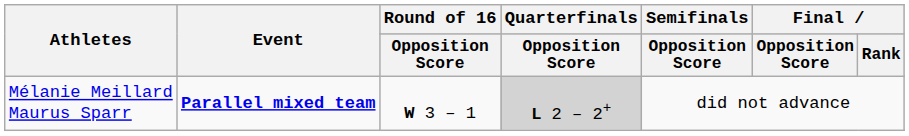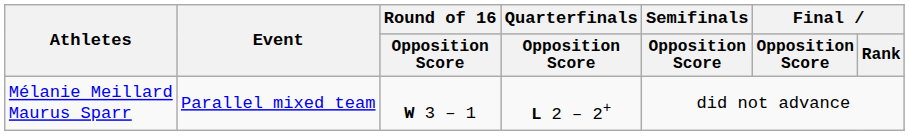Mélanie Meillard Maurus Sparr | Event: bold -> normal
Mélanie Meillard Maurus Sparr | Quarterfinals / Opposition Score: lightgrey background -> no background
